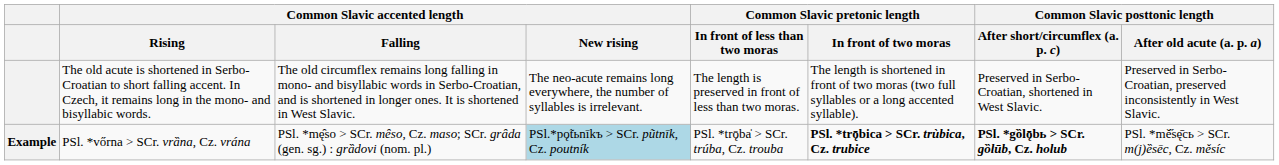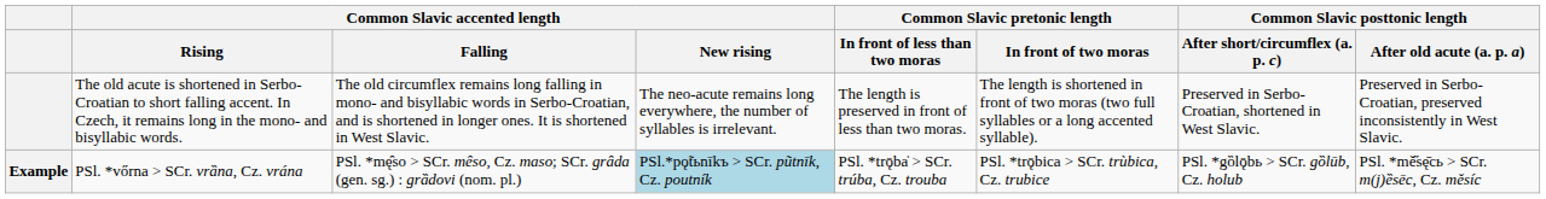Example | Common Slavic pretonic length / In front of two moras: bold -> normal
Example | column 7: bold -> normal
